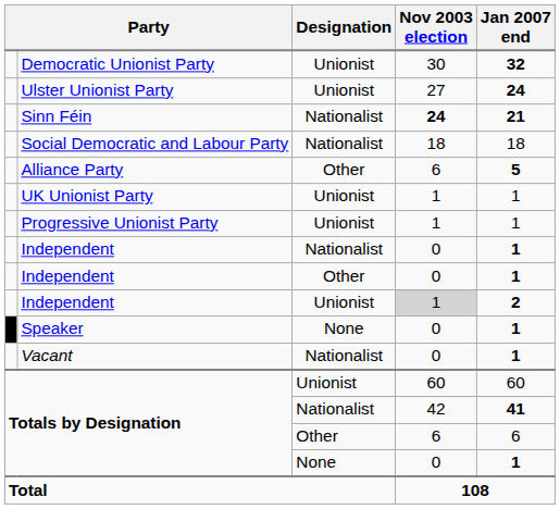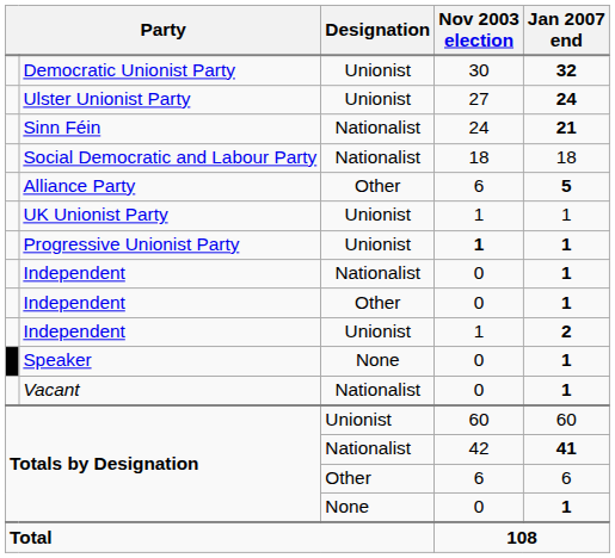Sinn Féin | Nov 2003 election: bold -> normal
Progressive Unionist Party | Nov 2003 election: normal -> bold
Progressive Unionist Party | Jan 2007 end: normal -> bold
Independent / Unionist | Nov 2003 election: lightgrey background -> no background
